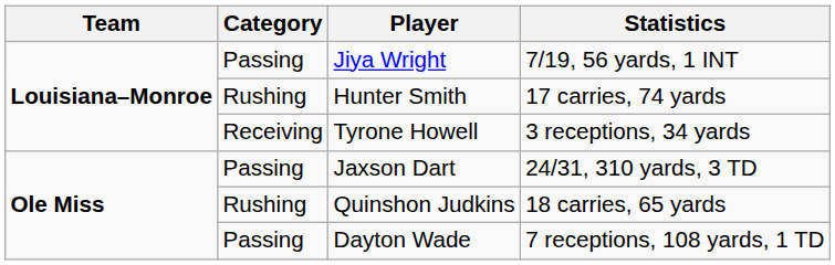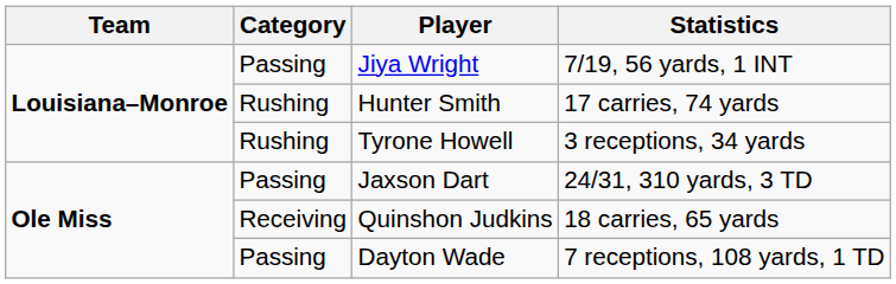Tyrone Howell | Category: Receiving -> Rushing
Quinshon Judkins | Category: Rushing -> Receiving
